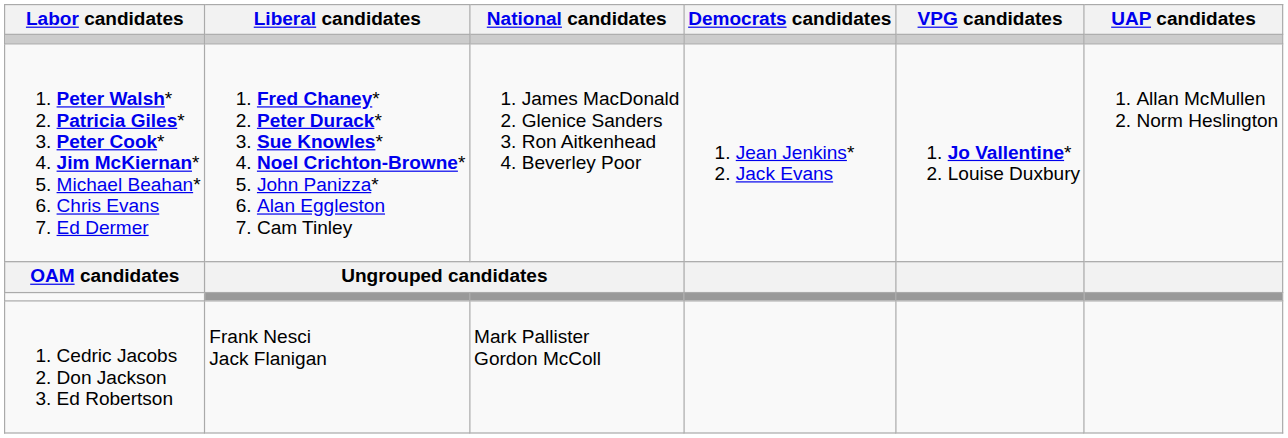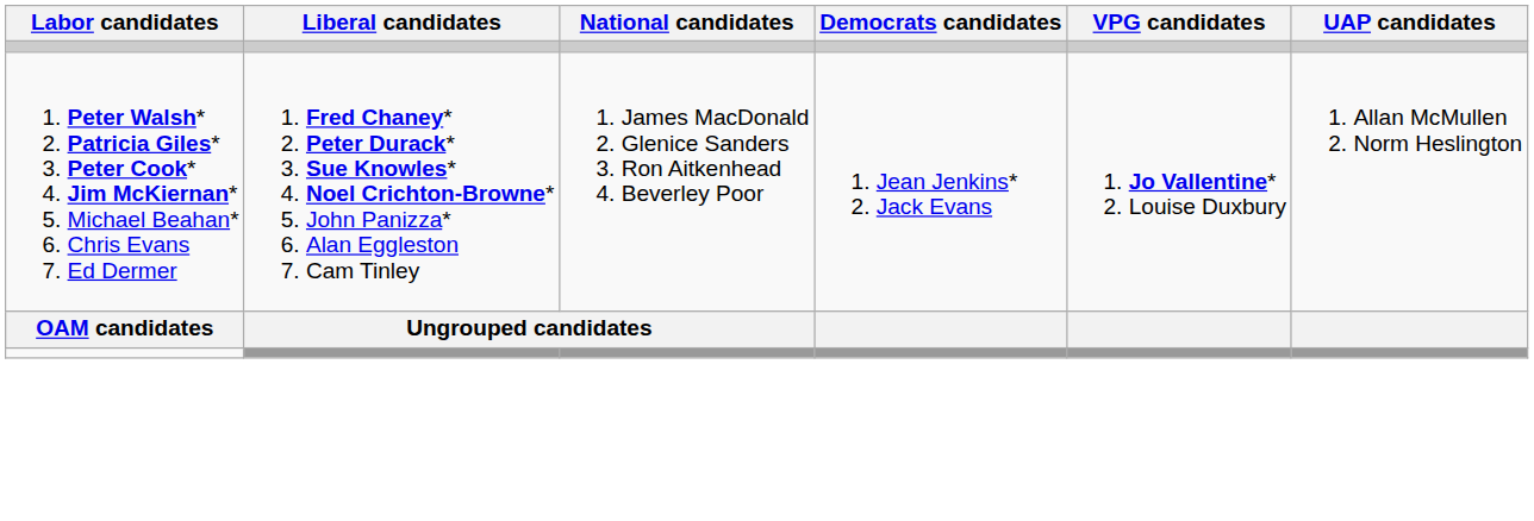- row: Cedric Jacobs Don Jackson Ed Robertson | Frank Nesci Jack Flanigan | Mark Pallister Gordon McColl
